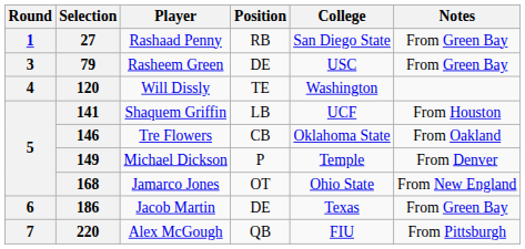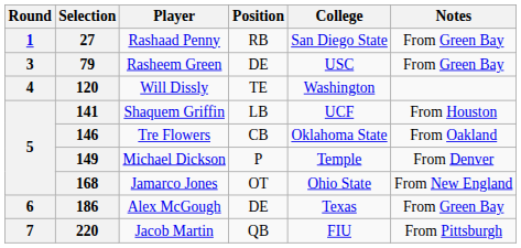186 | Player: Jacob Martin -> Alex McGough
220 | Player: Alex McGough -> Jacob Martin
